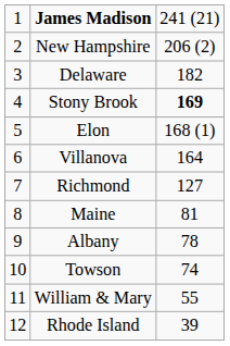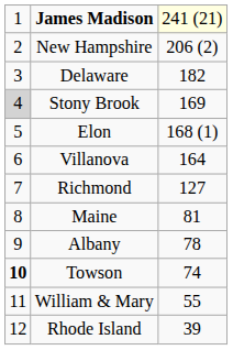James Madison | column 3: no background -> lightyellow background
Stony Brook | column 1: no background -> lightgrey background
Stony Brook | column 3: bold -> normal
Towson | column 1: normal -> bold
